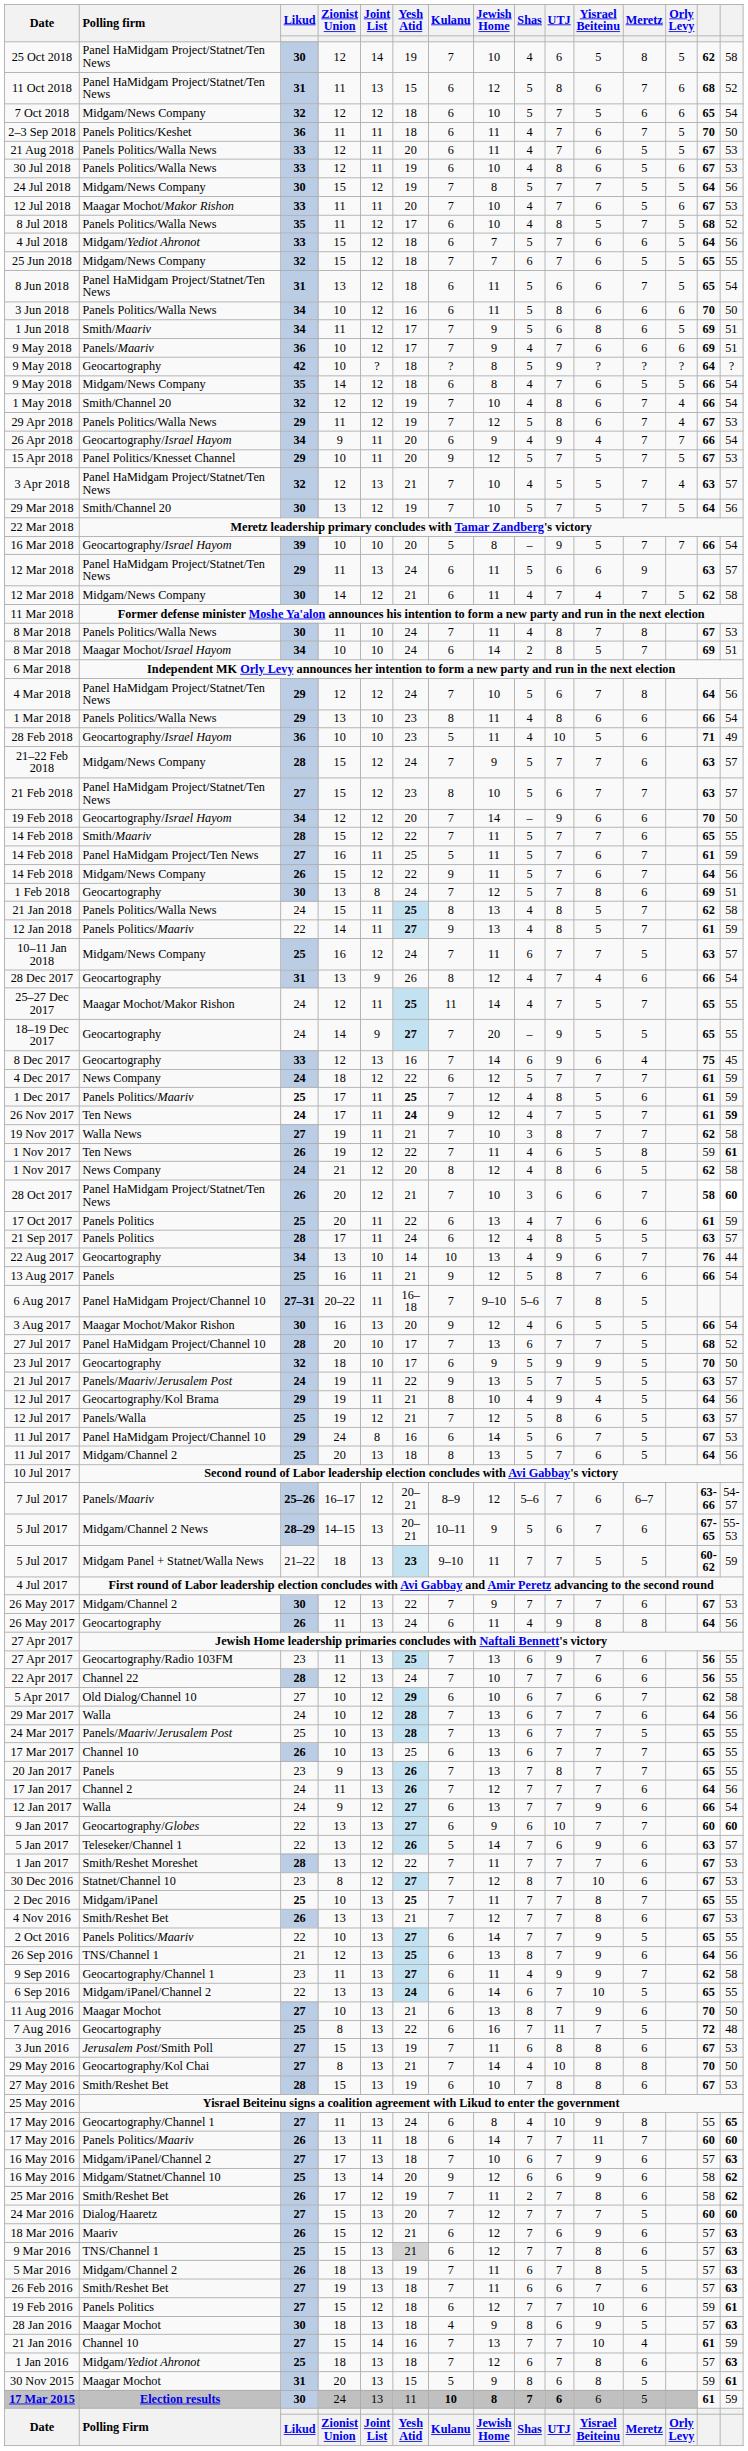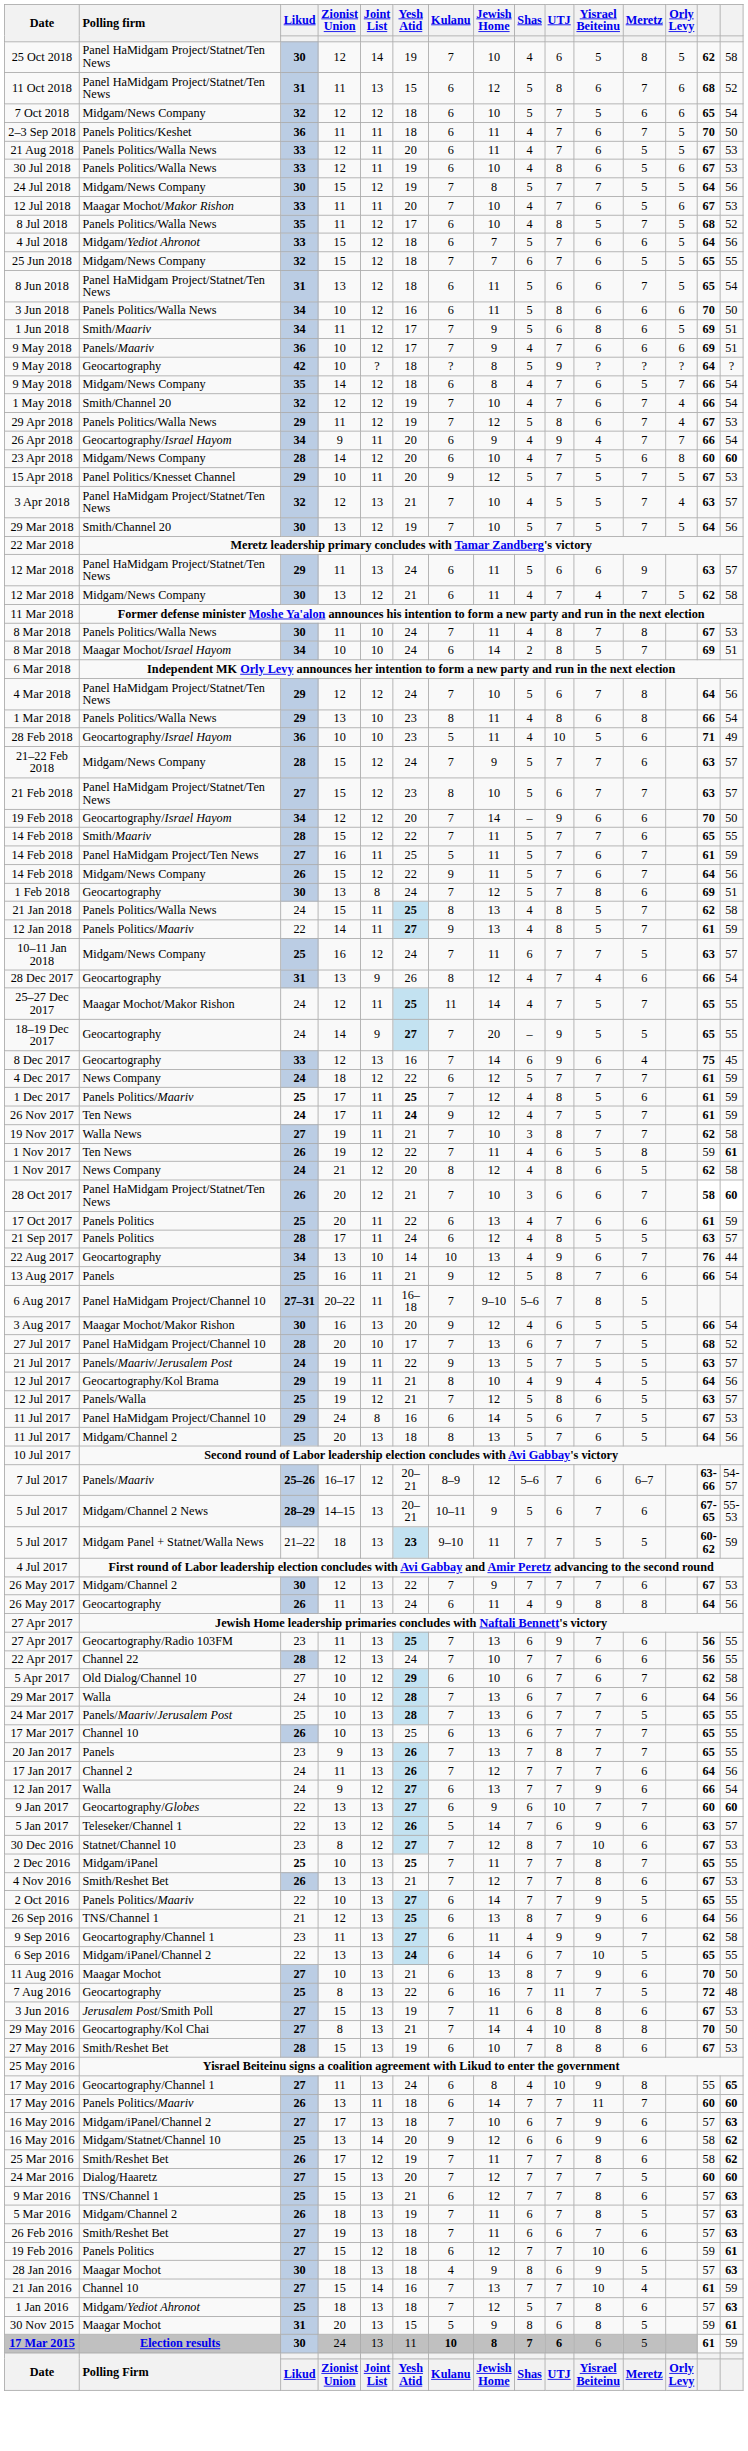9 May 2018 / Midgam/News Company | Orly Levy: 5 -> 7
1 May 2018 | UTJ: 8 -> 7
+ row: 23 Apr 2018 | Midgam/News Company | 28 | 14 | 12 | 20 | 6 | 10 | 4 | 7 | 5 | 6 | 8 | 60 | 60
- row: 16 Mar 2018 | Geocartography/Israel Hayom | 39 | 10 | 10 | 20 | 5 | 8 | – | 9 | 5 | 7 | 7 | 66 | 54
12 Mar 2018 / Midgam/News Company | Zionist Union: 14 -> 13
1 Mar 2018 | Meretz: 6 -> 8
26 Nov 2017 | column 15: bold -> normal
- row: 23 Jul 2017 | Geocartography | 32 | 18 | 10 | 17 | 6 | 9 | 5 | 9 | 9 | 5 | 70 | 50
- row: 1 Jan 2017 | Smith/Reshet Moreshet | 28 | 13 | 12 | 22 | 7 | 11 | 7 | 7 | 7 | 6 | 67 | 53
25 Mar 2016 | Shas: 2 -> 7
- row: 18 Mar 2016 | Maariv | 26 | 15 | 12 | 21 | 6 | 12 | 7 | 6 | 9 | 6 | 57 | 63
9 Mar 2016 | Yesh Atid: lightgrey background -> no background
1 Jan 2016 | Shas: 6 -> 5
